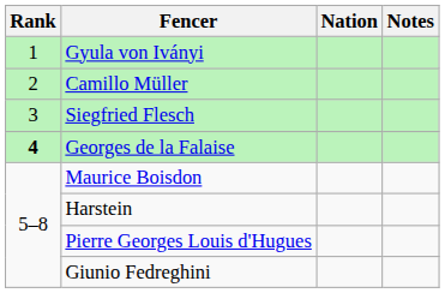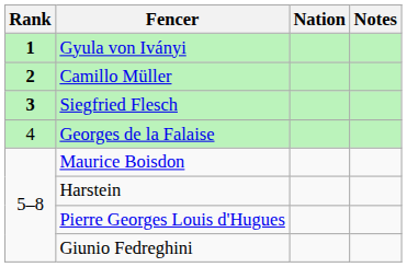Gyula von Iványi | Rank: normal -> bold
Camillo Müller | Rank: normal -> bold
Siegfried Flesch | Rank: normal -> bold
Georges de la Falaise | Rank: bold -> normal
